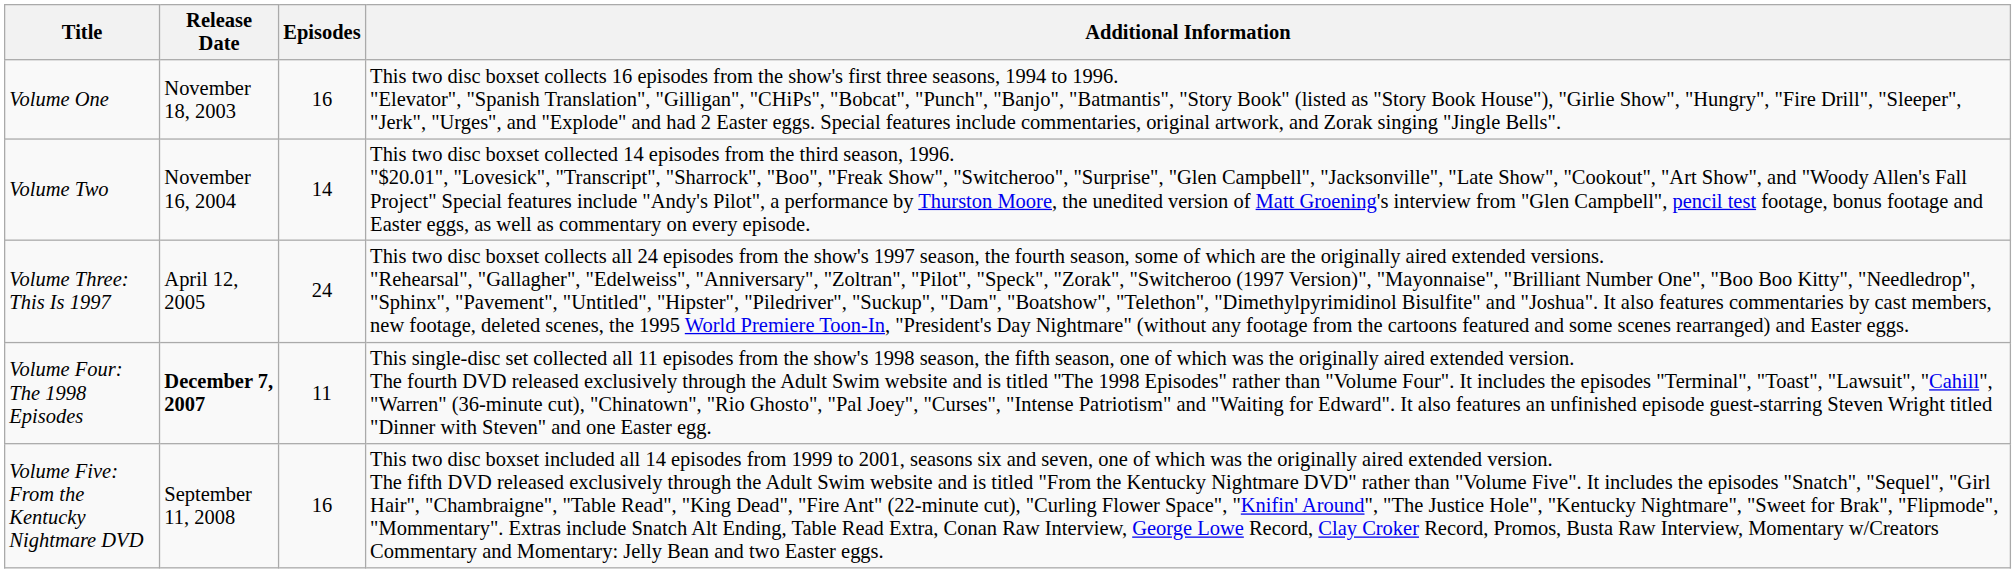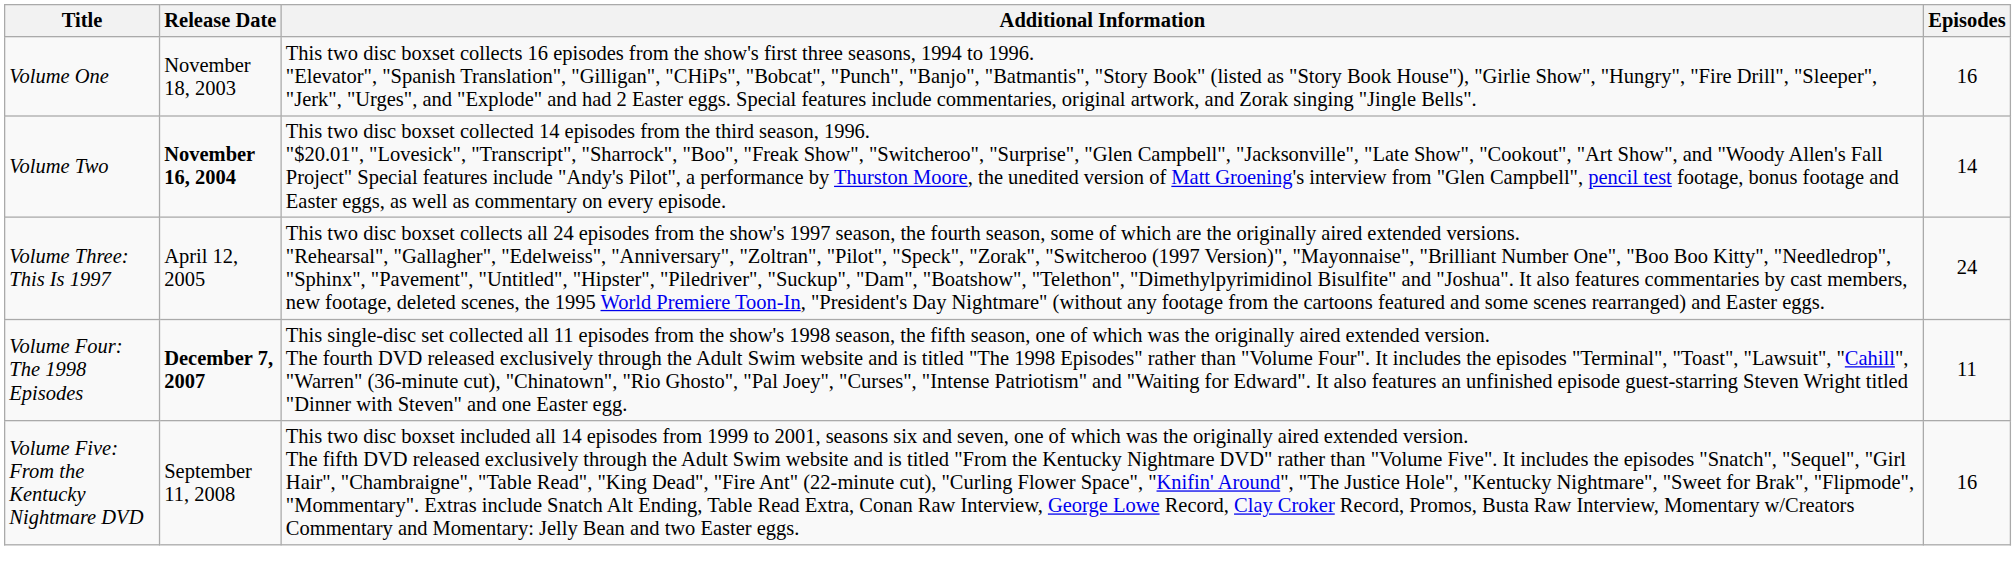columns swapped: Episodes <-> Additional Information
Volume Two | Release Date: normal -> bold
